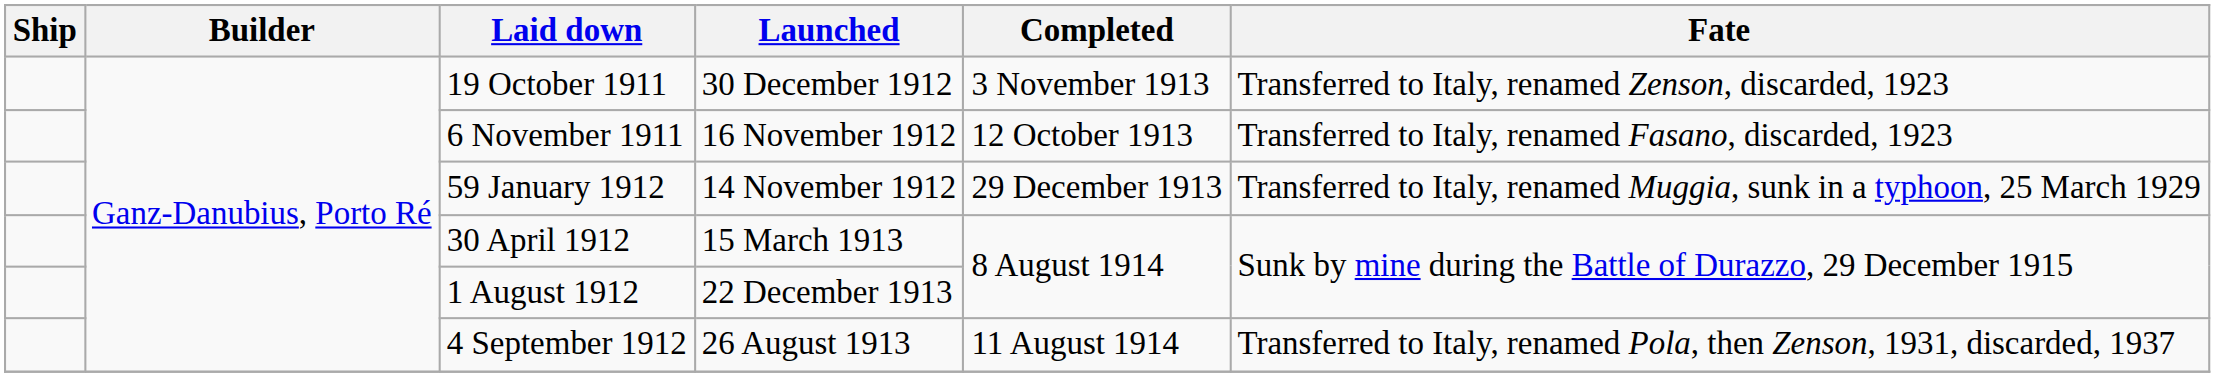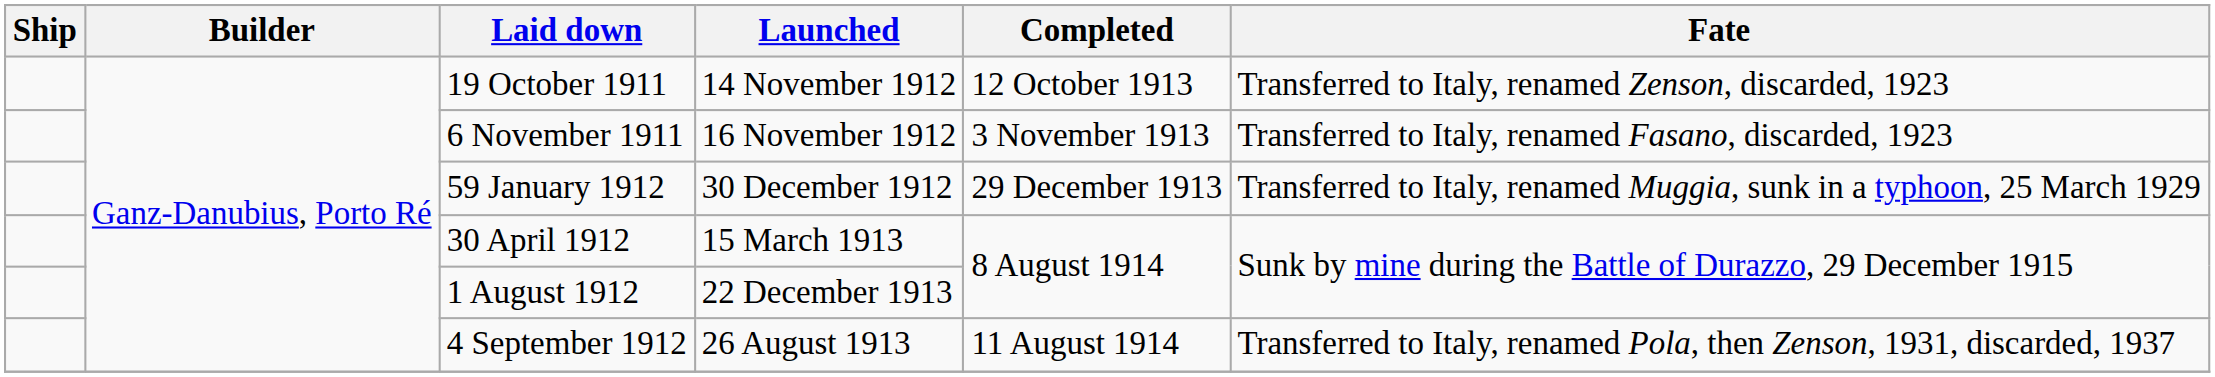19 October 1911 | Launched: 30 December 1912 -> 14 November 1912
19 October 1911 | Completed: 3 November 1913 -> 12 October 1913
6 November 1911 | Completed: 12 October 1913 -> 3 November 1913
59 January 1912 | Launched: 14 November 1912 -> 30 December 1912
